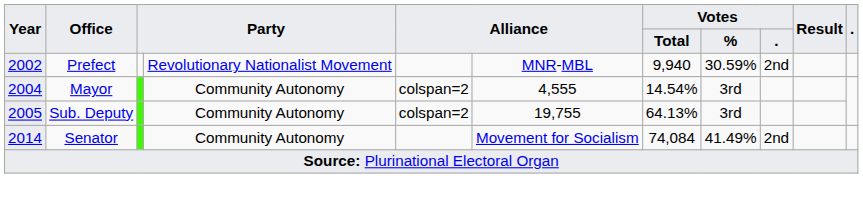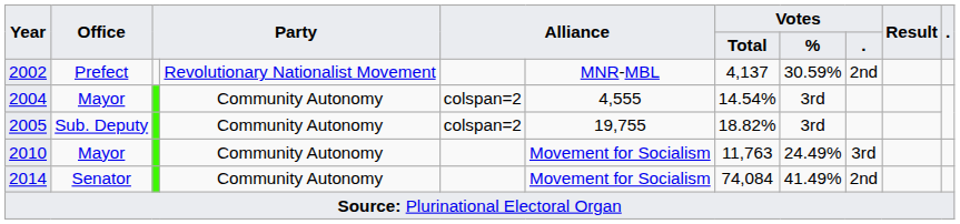2002 | Votes / Total: 9,940 -> 4,137
2005 | Votes / Total: 64.13% -> 18.82%
+ row: 2010 | Mayor | Community Autonomy | Movement for Socialism | 11,763 | 24.49% | 3rd
